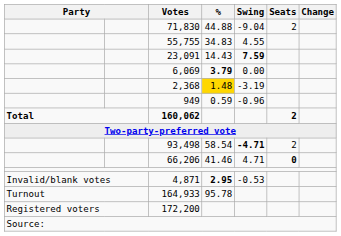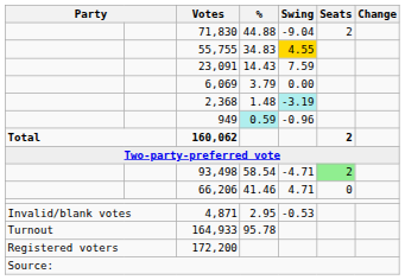55,755 | Swing: no background -> gold background
23,091 | Swing: bold -> normal
6,069 | %: bold -> normal
2,368 | %: gold background -> no background
2,368 | Swing: no background -> paleturquoise background
949 | %: no background -> paleturquoise background
93,498 | Swing: bold -> normal
93,498 | Seats: no background -> lightgreen background
66,206 | Seats: bold -> normal
4,871 | %: bold -> normal
